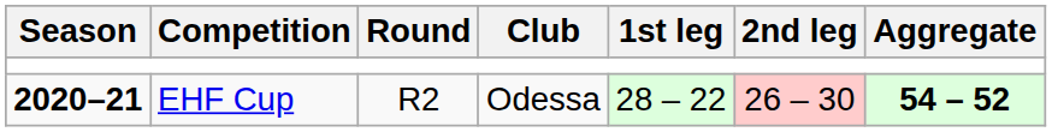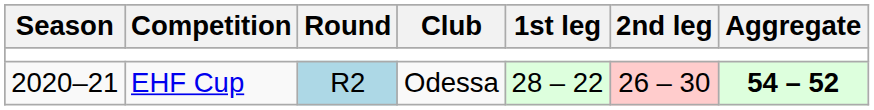EHF Cup | Season: bold -> normal
EHF Cup | Round: no background -> lightblue background
